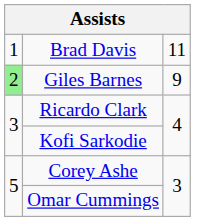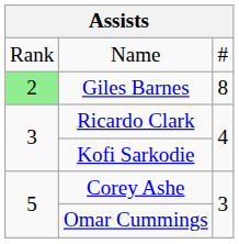+ row: Rank | Name | #
- row: 1 | Brad Davis | 11
Giles Barnes | column 3: 9 -> 8
